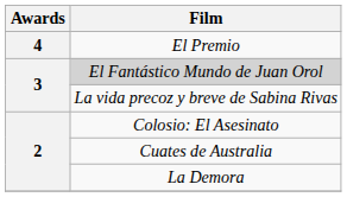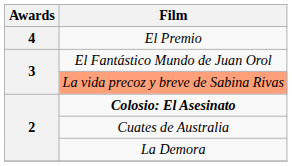El Fantástico Mundo de Juan Orol | Film: lightgrey background -> no background
La vida precoz y breve de Sabina Rivas | Film: no background -> lightsalmon background
Colosio: El Asesinato | Film: normal -> bold
